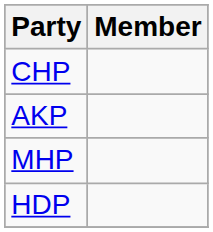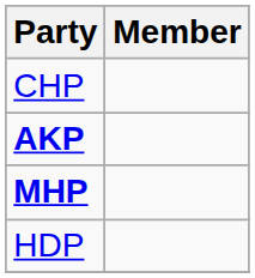AKP | Party: normal -> bold
MHP | Party: normal -> bold
